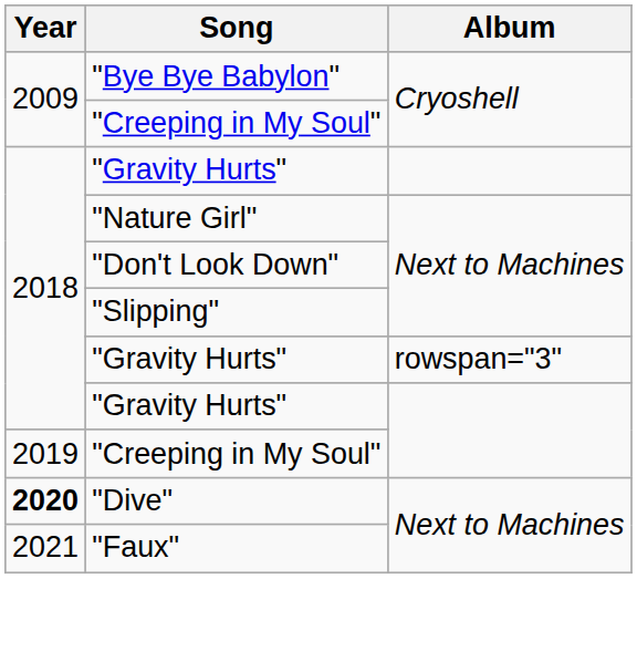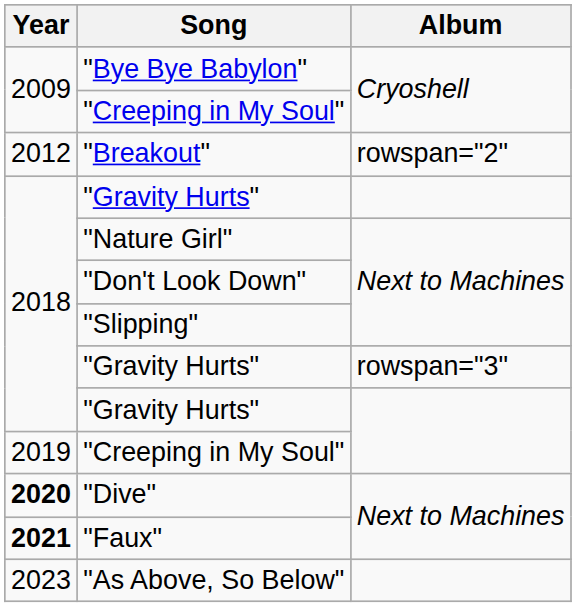+ row: 2012 | "Breakout" | rowspan="2"
"Faux" | Year: normal -> bold
+ row: 2023 | "As Above, So Below"
